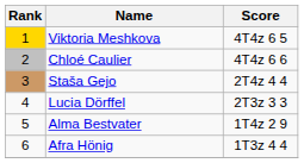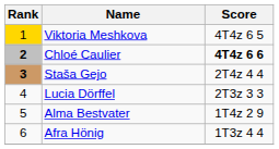Chloé Caulier | Rank: normal -> bold
Chloé Caulier | Score: normal -> bold
Staša Gejo | Rank: normal -> bold
